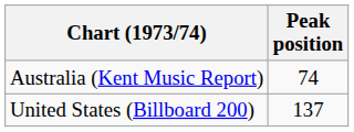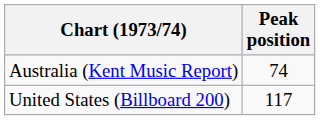United States (Billboard 200) | Peak position: 137 -> 117
